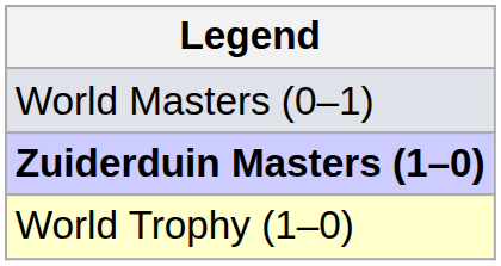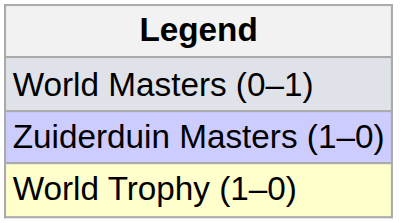row 3 | column 1: bold -> normal
